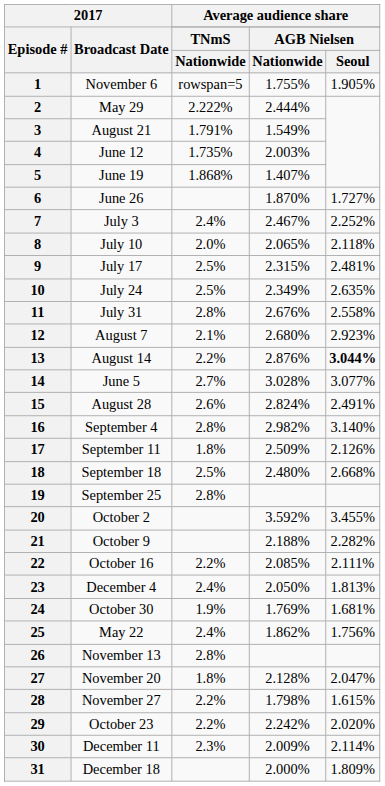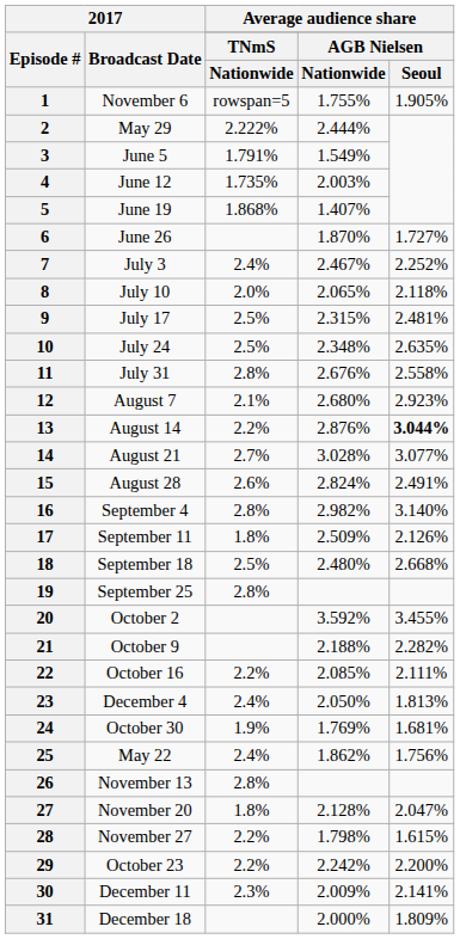3 | 2017 / Broadcast Date: August 21 -> June 5
10 | Average audience share / AGB Nielsen / Nationwide: 2.349% -> 2.348%
14 | 2017 / Broadcast Date: June 5 -> August 21
29 | Average audience share / AGB Nielsen / Seoul: 2.020% -> 2.200%
30 | Average audience share / AGB Nielsen / Seoul: 2.114% -> 2.141%
